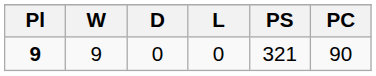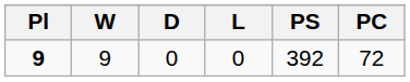row 2 | PS: 321 -> 392
row 2 | PC: 90 -> 72
